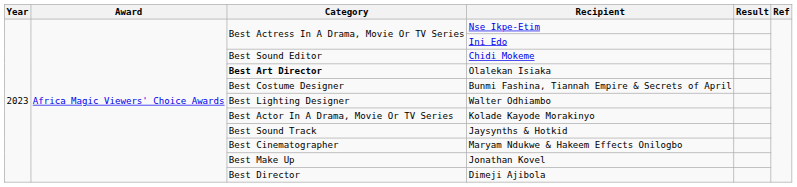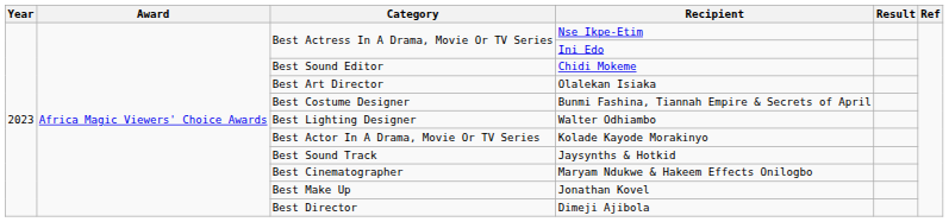Olalekan Isiaka | Category: bold -> normal
